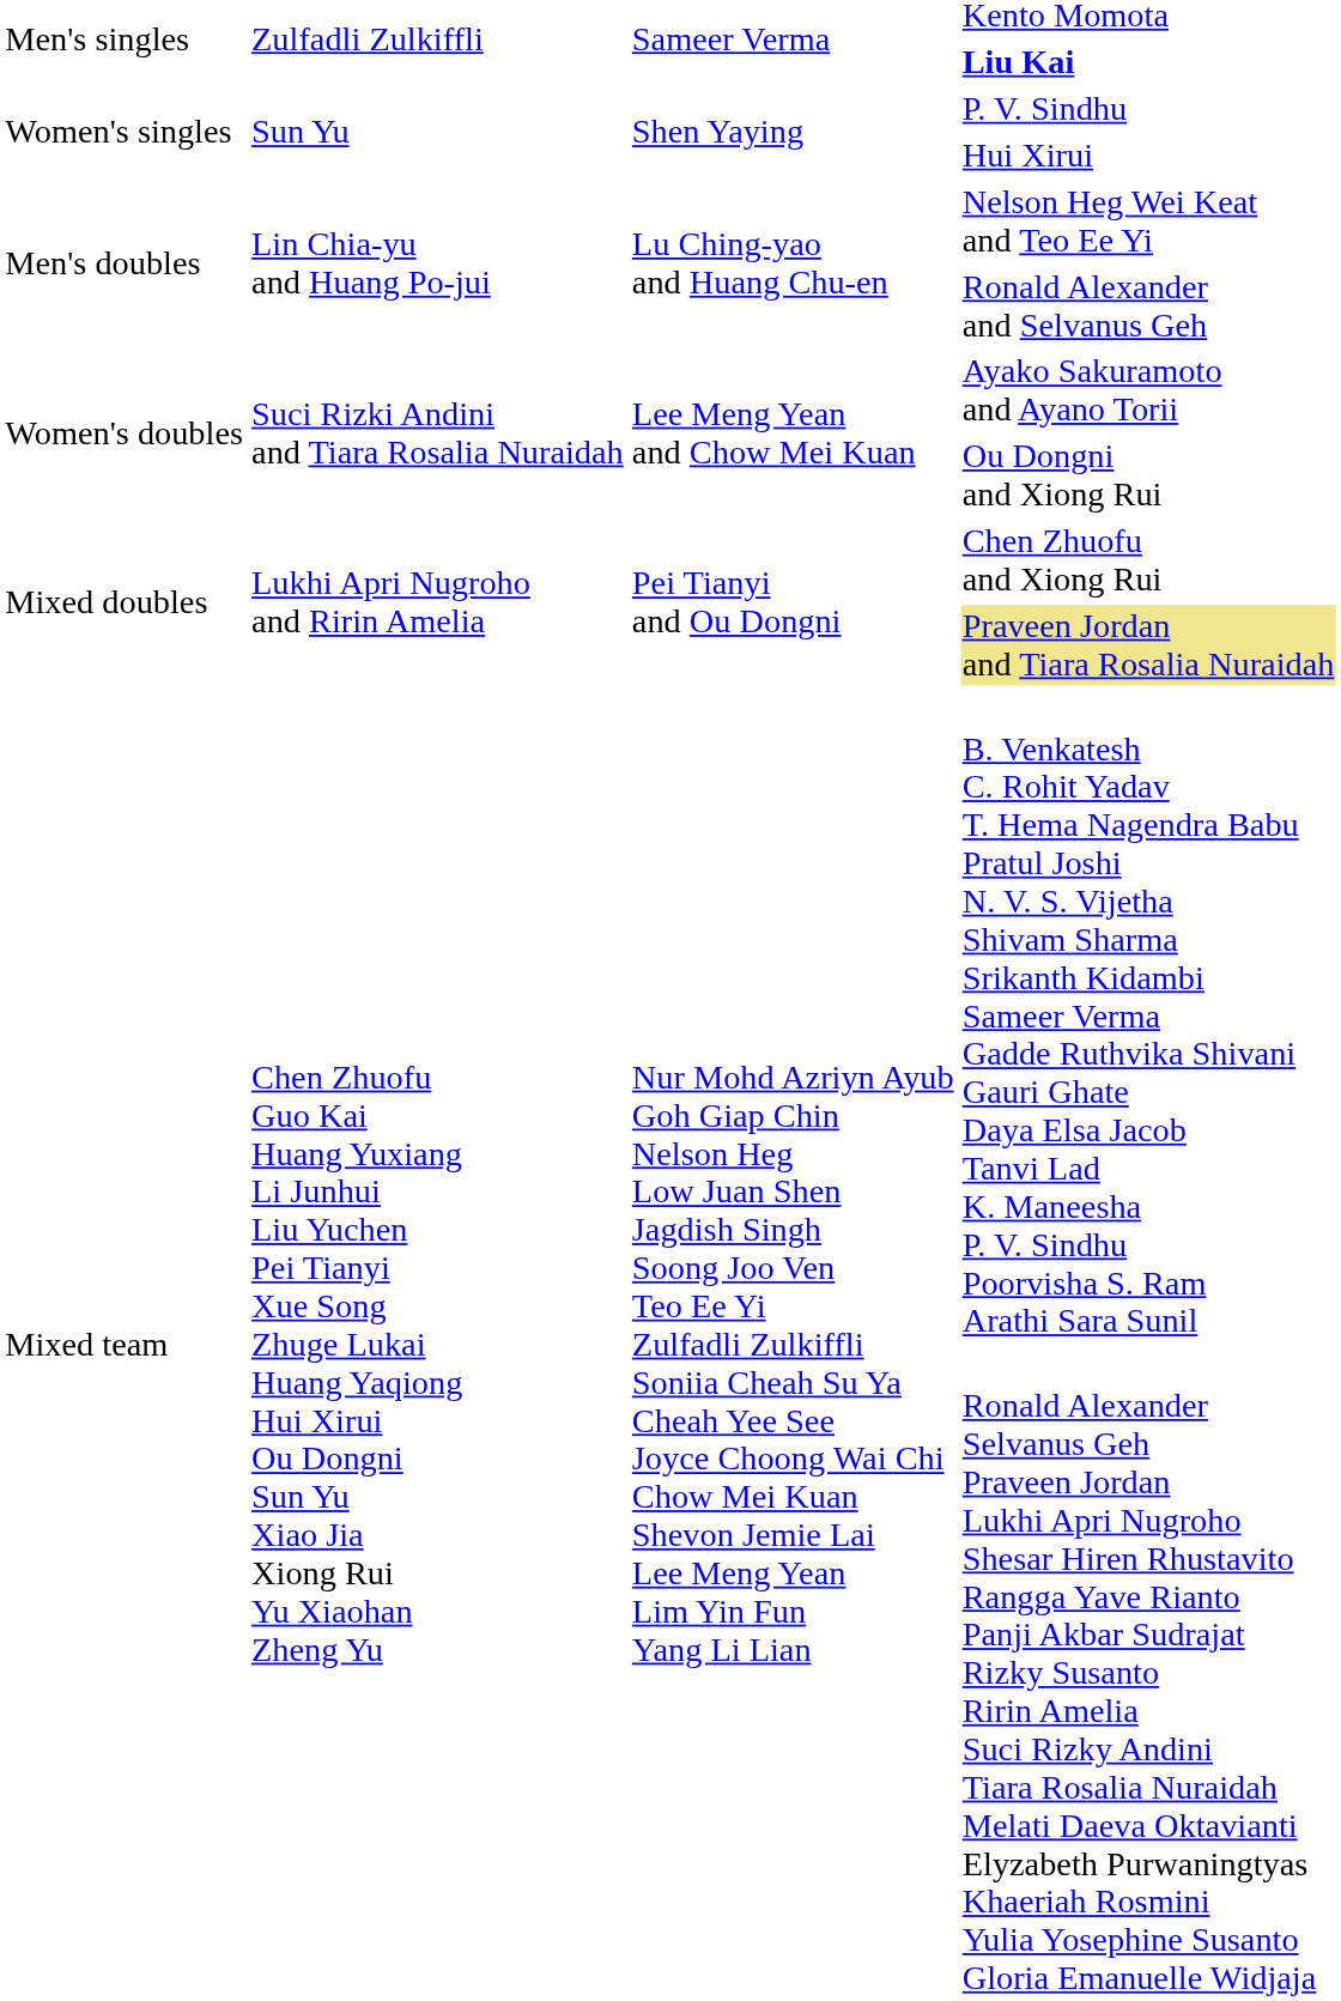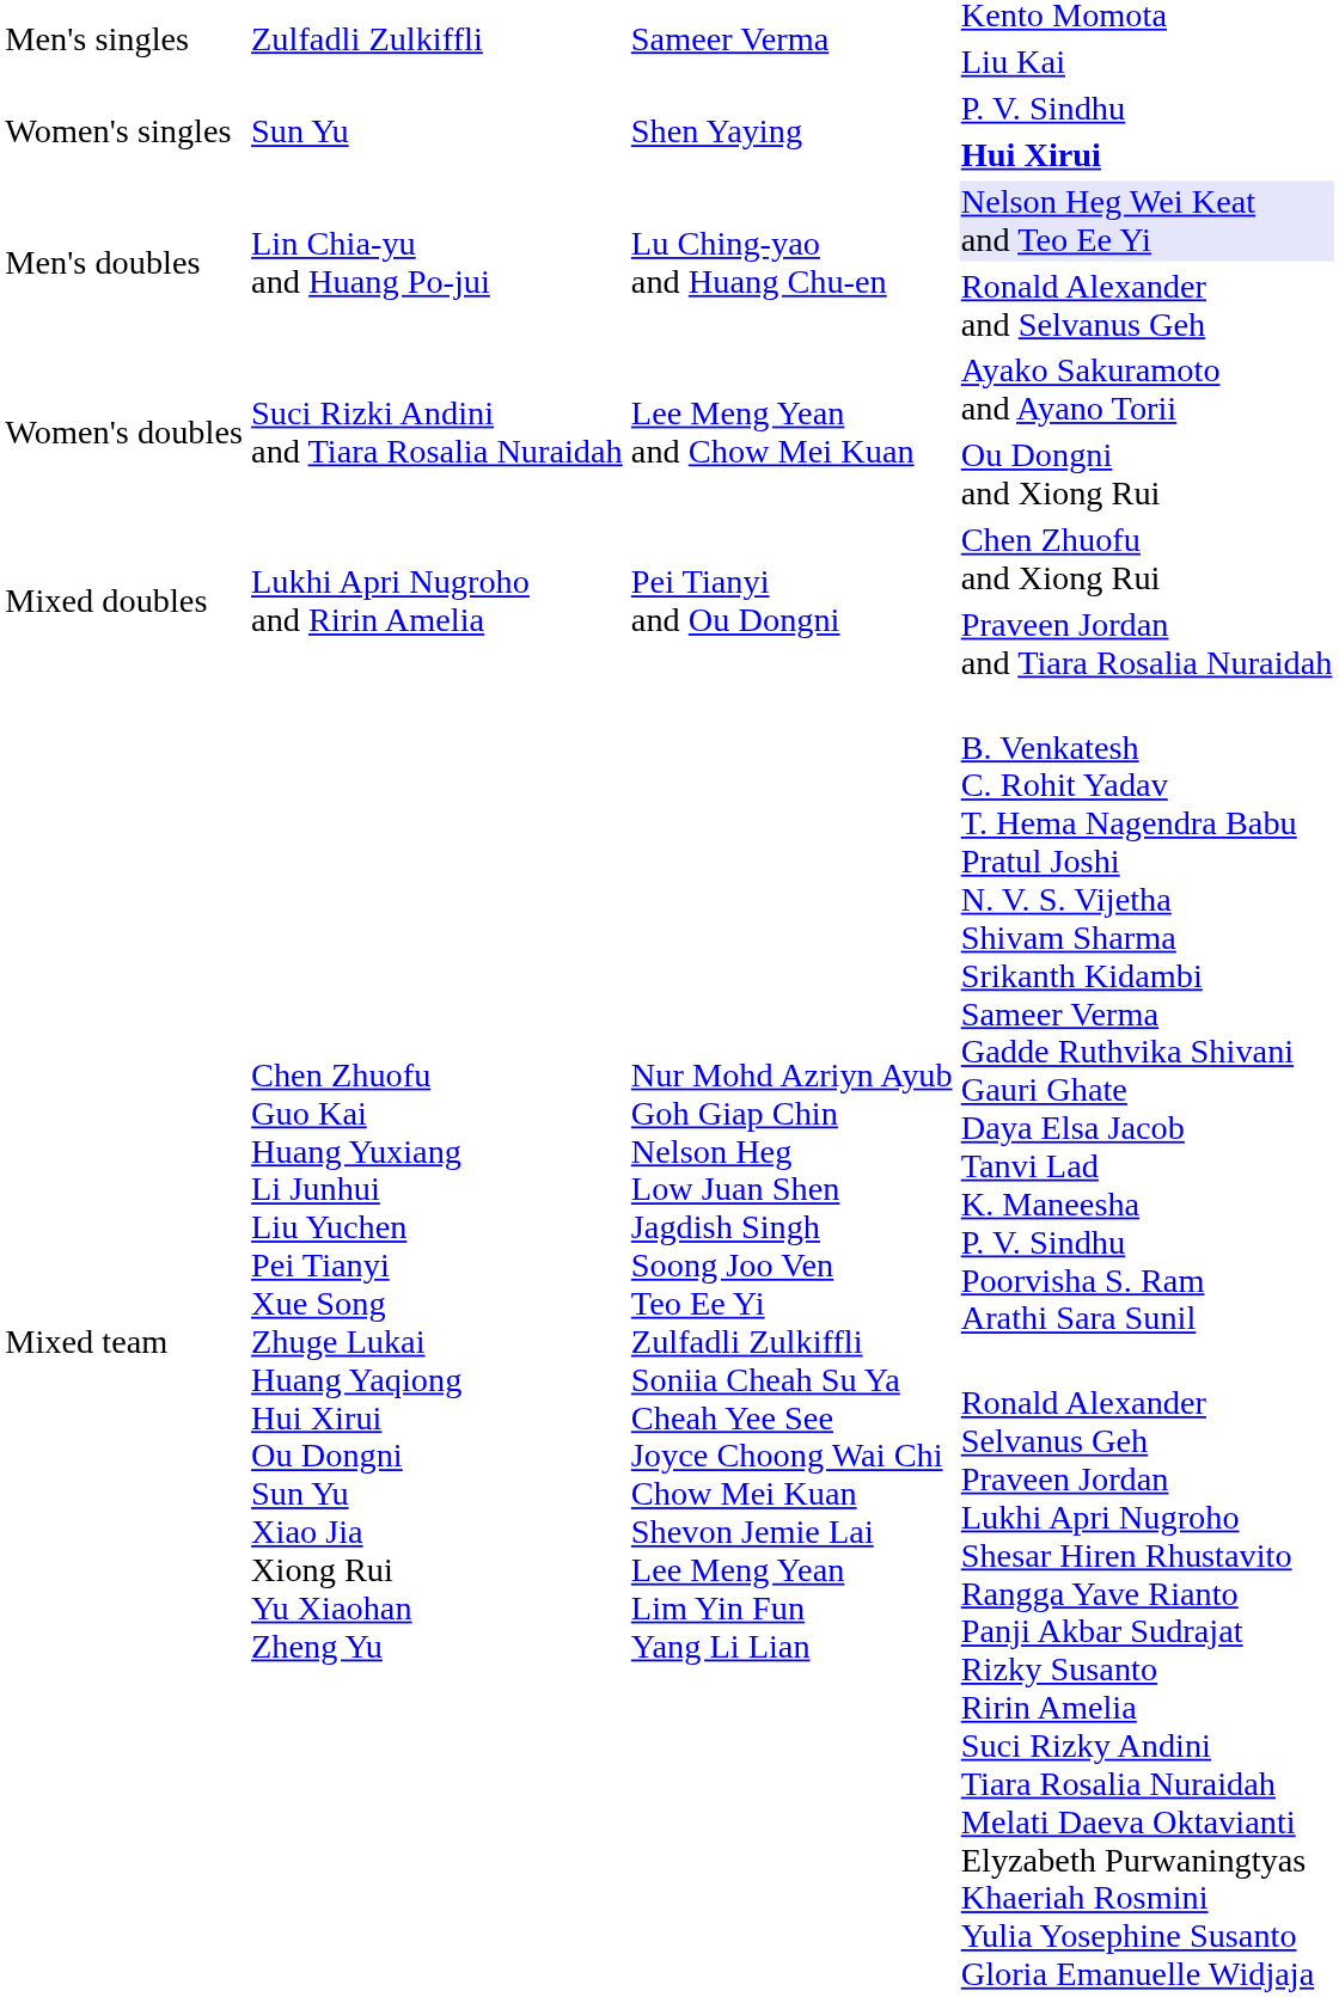Liu Kai | column 4: bold -> normal
Hui Xirui | column 4: normal -> bold
Nelson Heg Wei Keat and Teo Ee Yi | column 4: no background -> lavender background
Praveen Jordan and Tiara Rosalia Nuraidah | column 4: khaki background -> no background
